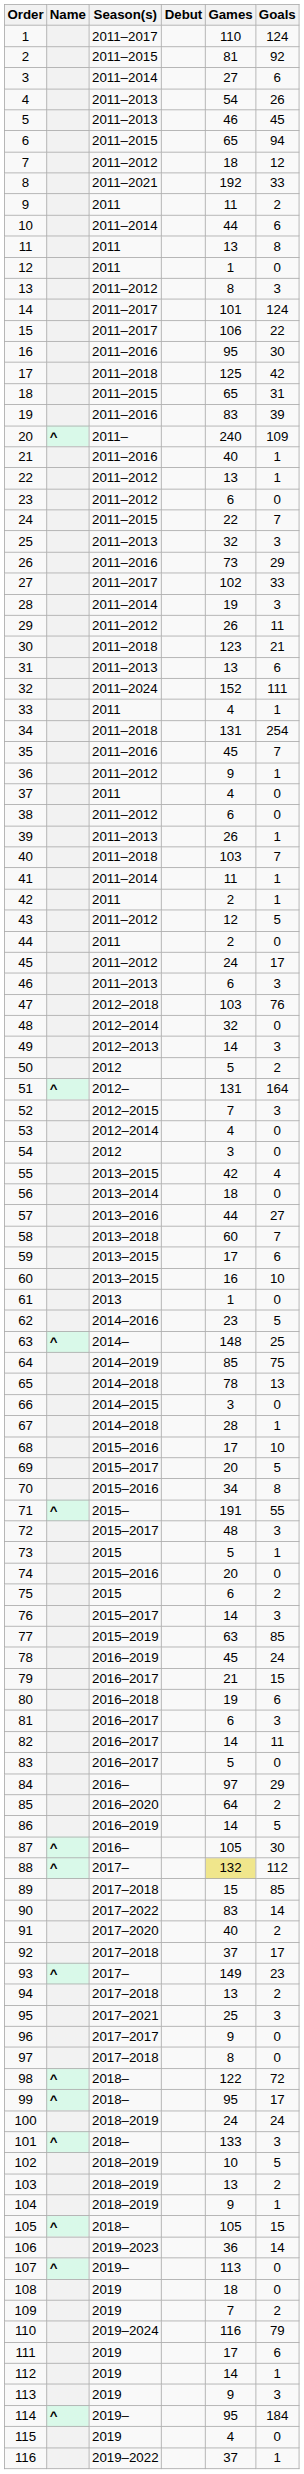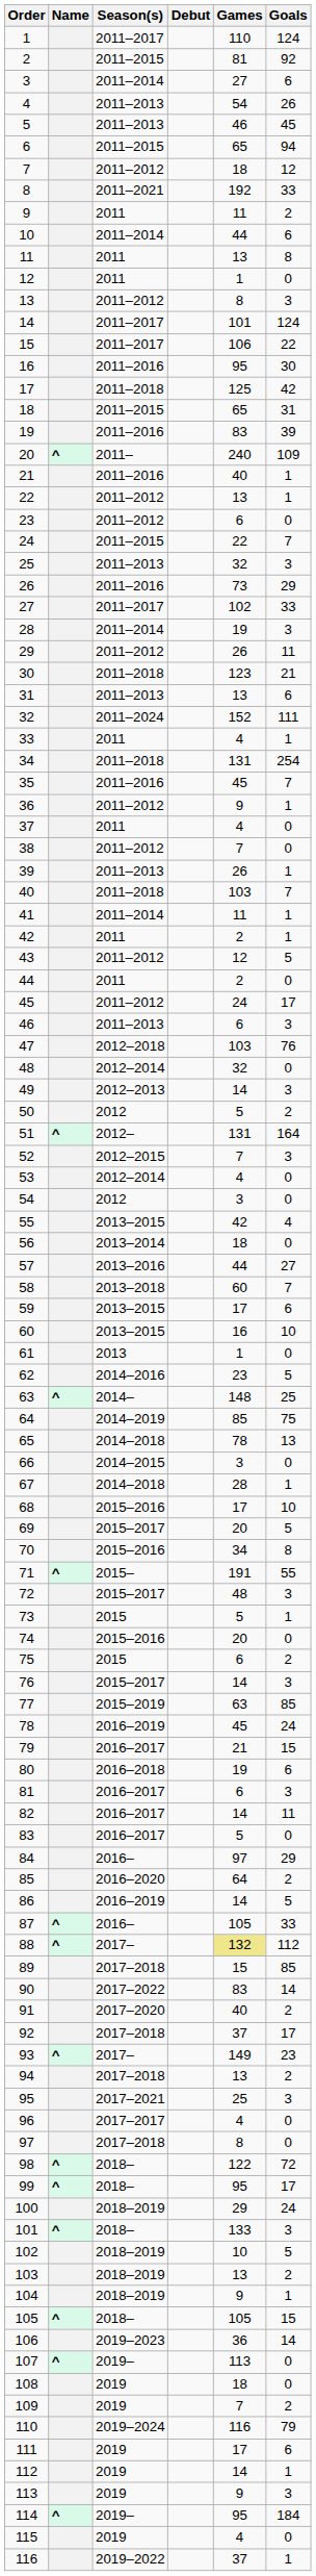38 | Games: 6 -> 7
87 | Goals: 30 -> 33
96 | Games: 9 -> 4
100 | Games: 24 -> 29
